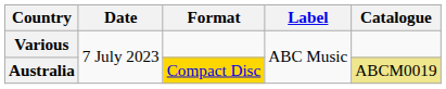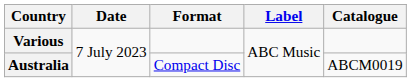Australia | Format: gold background -> no background
Australia | Catalogue: khaki background -> no background
